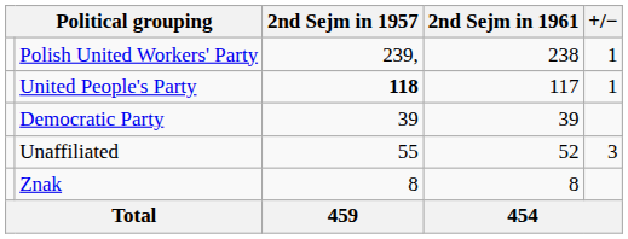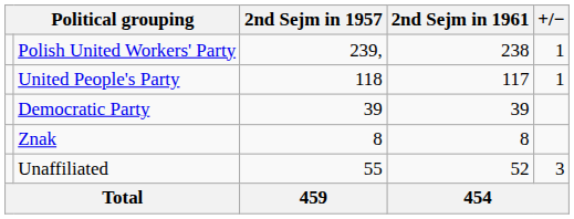United People's Party | 2nd Sejm in 1957: bold -> normal
rows swapped: Znak <-> Unaffiliated
